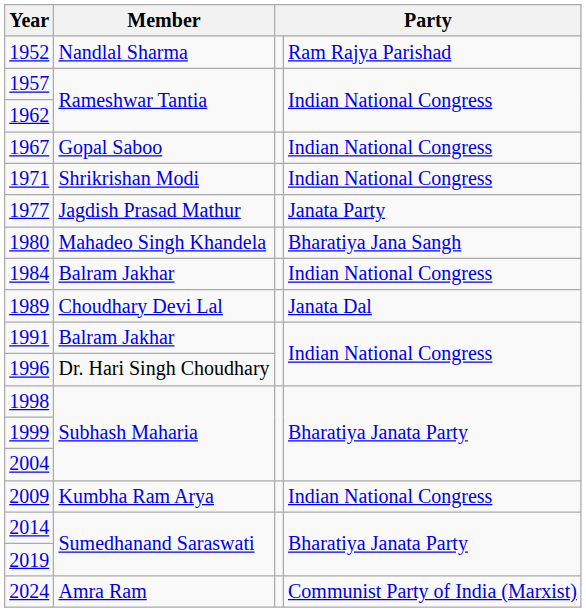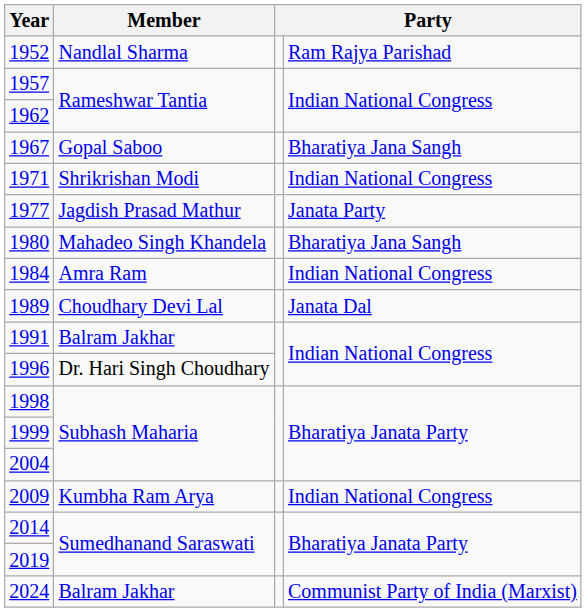1967 | column 4: Indian National Congress -> Bharatiya Jana Sangh
1984 | Member: Balram Jakhar -> Amra Ram
2024 | Member: Amra Ram -> Balram Jakhar
